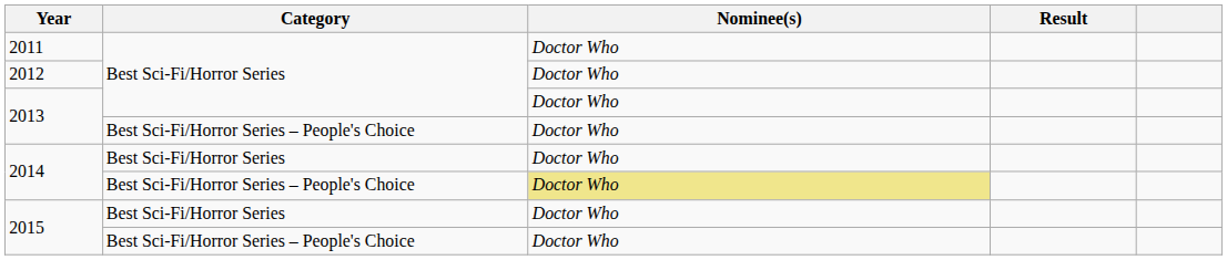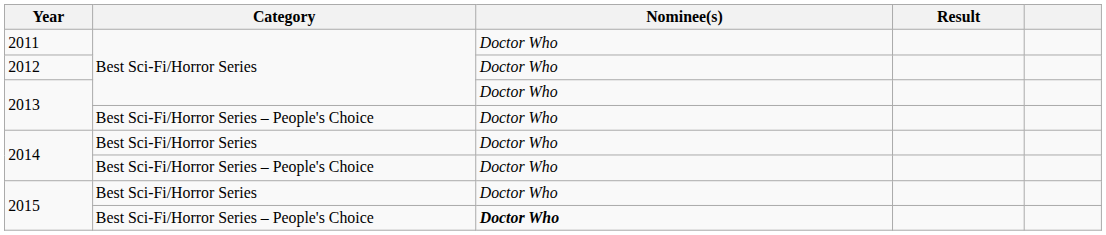2014 / Best Sci-Fi/Horror Series – People's Choice | Nominee(s): khaki background -> no background
2015 / Best Sci-Fi/Horror Series – People's Choice | Nominee(s): normal -> bold
